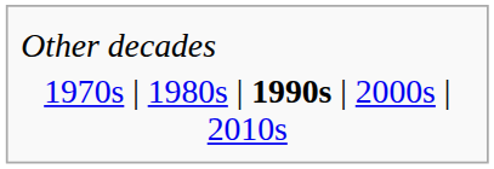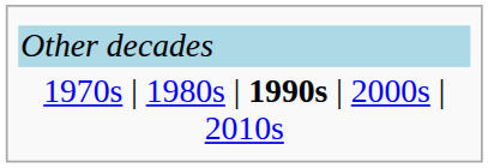row 1 | column 1: no background -> lightblue background
